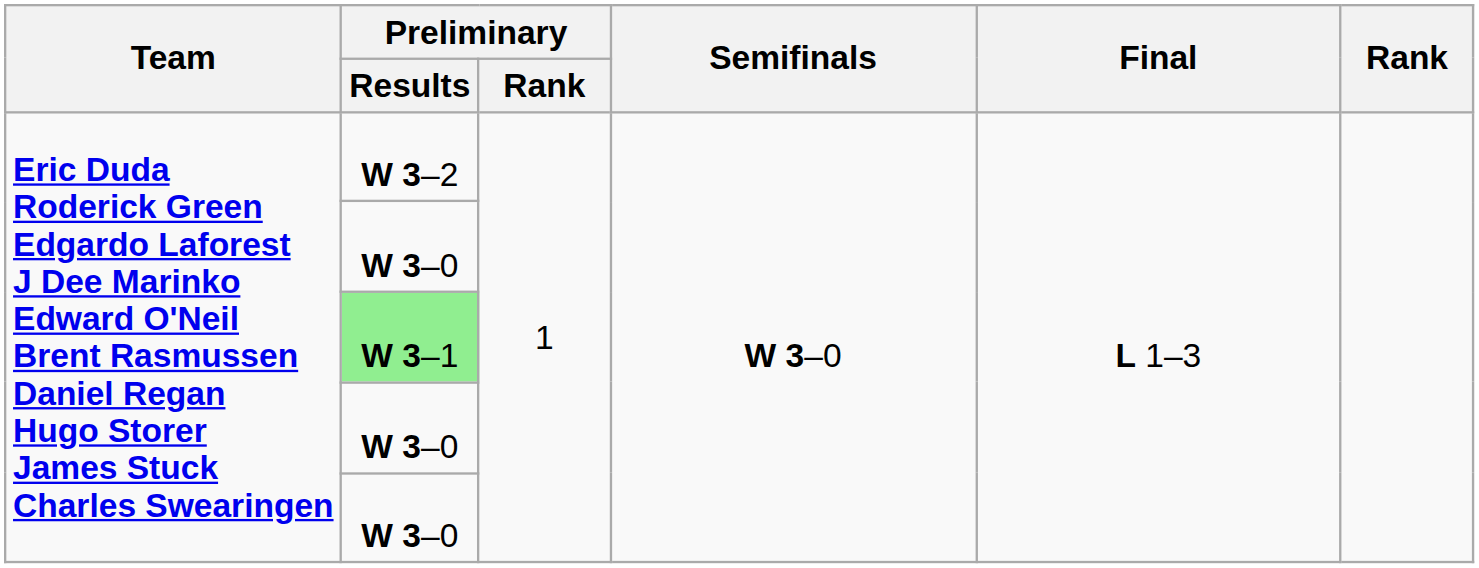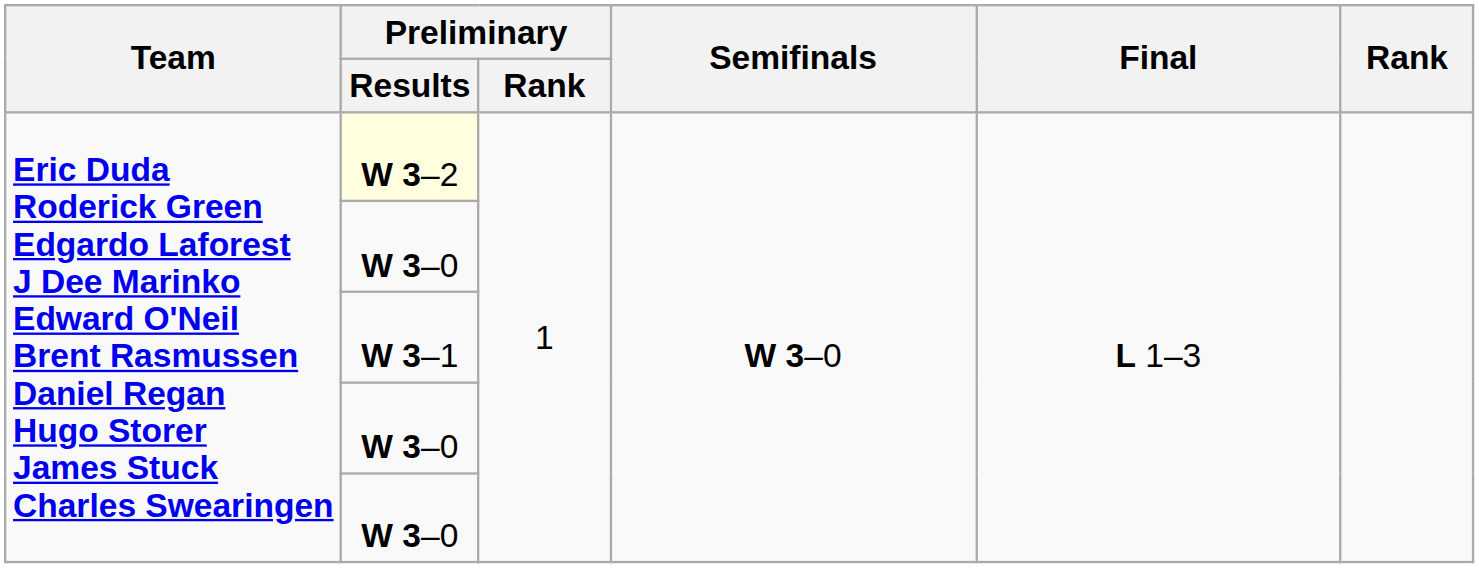W 3–2 | Preliminary / Results: no background -> lightyellow background
W 3–1 | Preliminary / Results: lightgreen background -> no background
